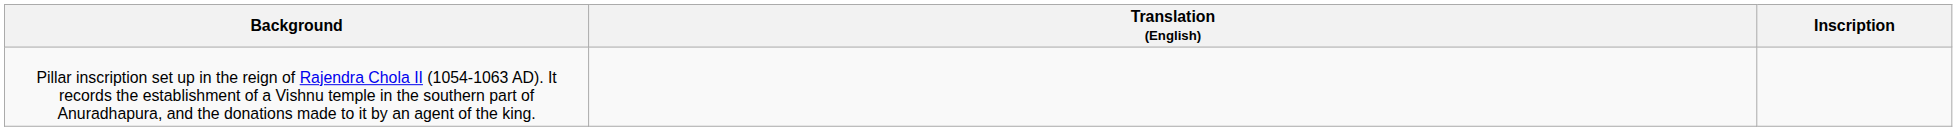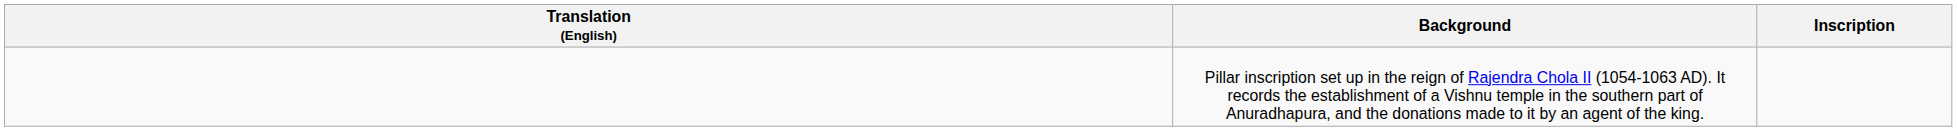columns swapped: Background <-> Translation (English)
